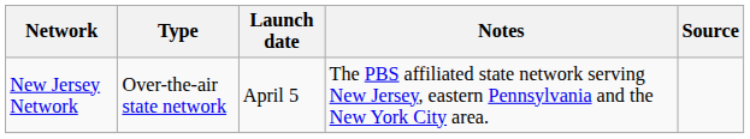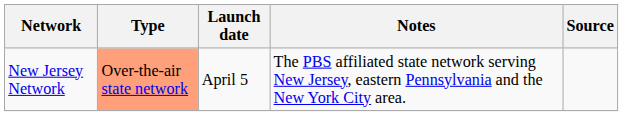New Jersey Network | Type: no background -> lightsalmon background
